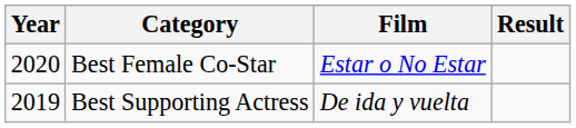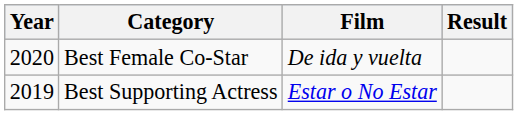Best Female Co-Star | Film: Estar o No Estar -> De ida y vuelta
Best Supporting Actress | Film: De ida y vuelta -> Estar o No Estar
